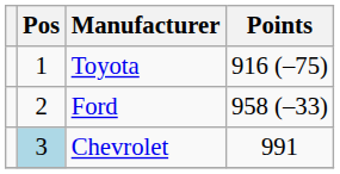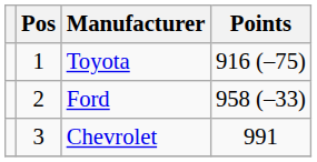Chevrolet | Pos: lightblue background -> no background
